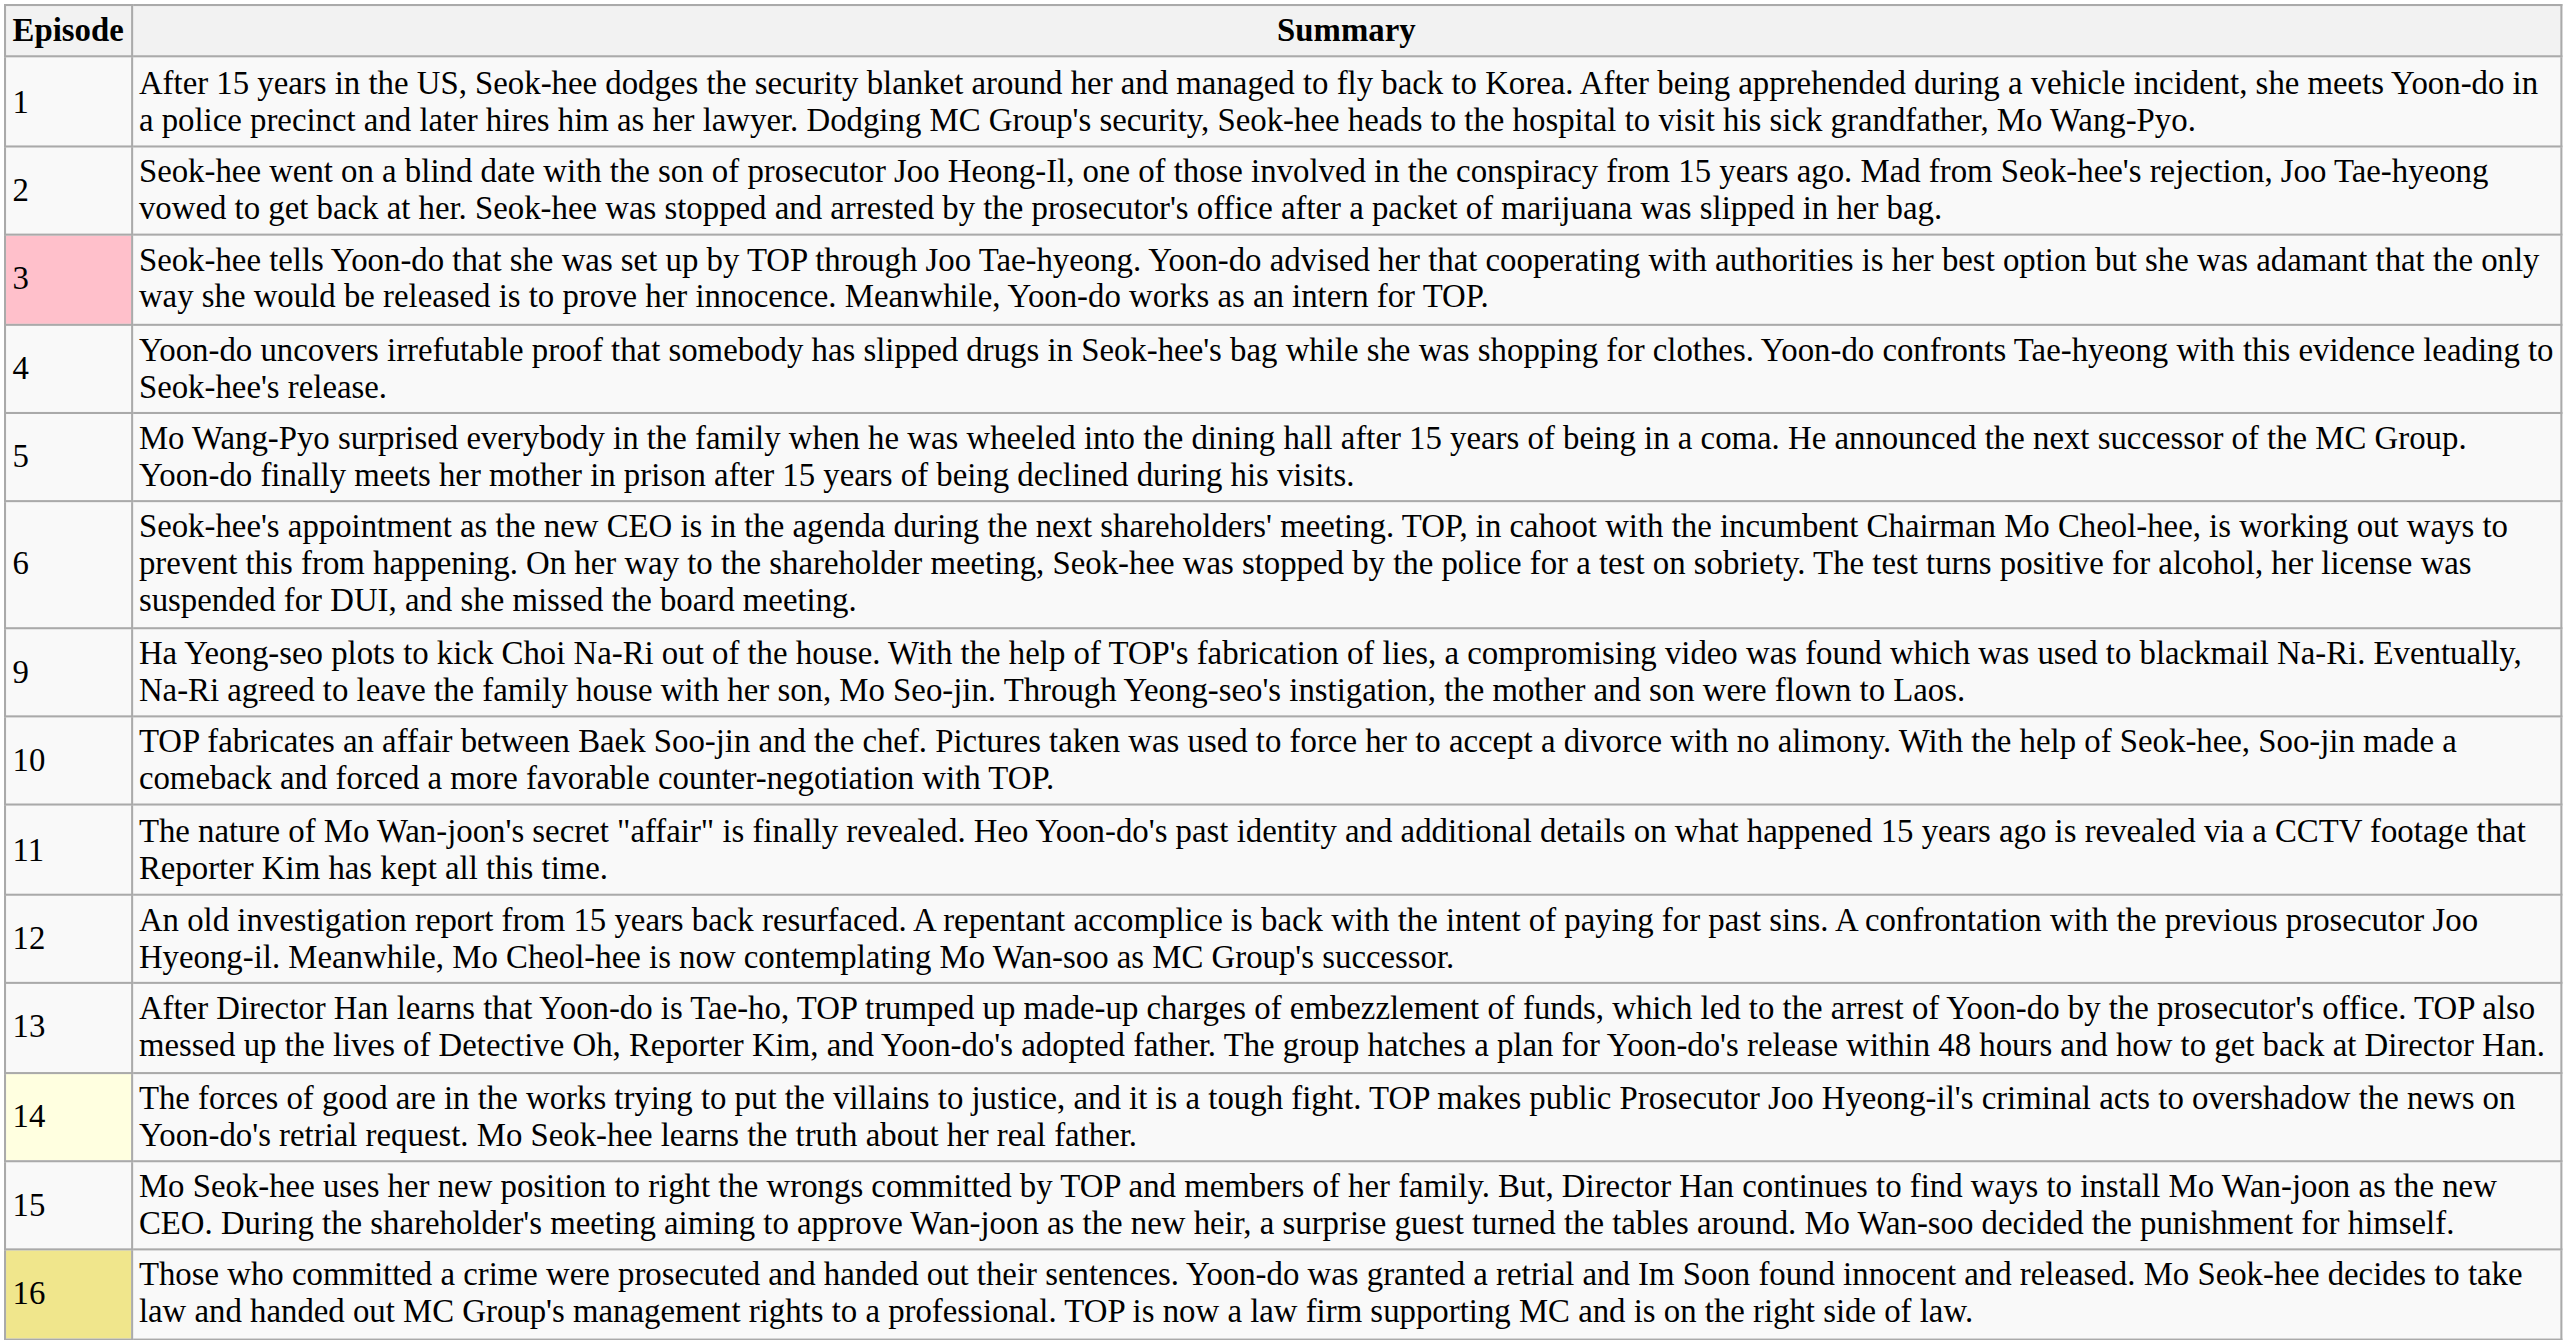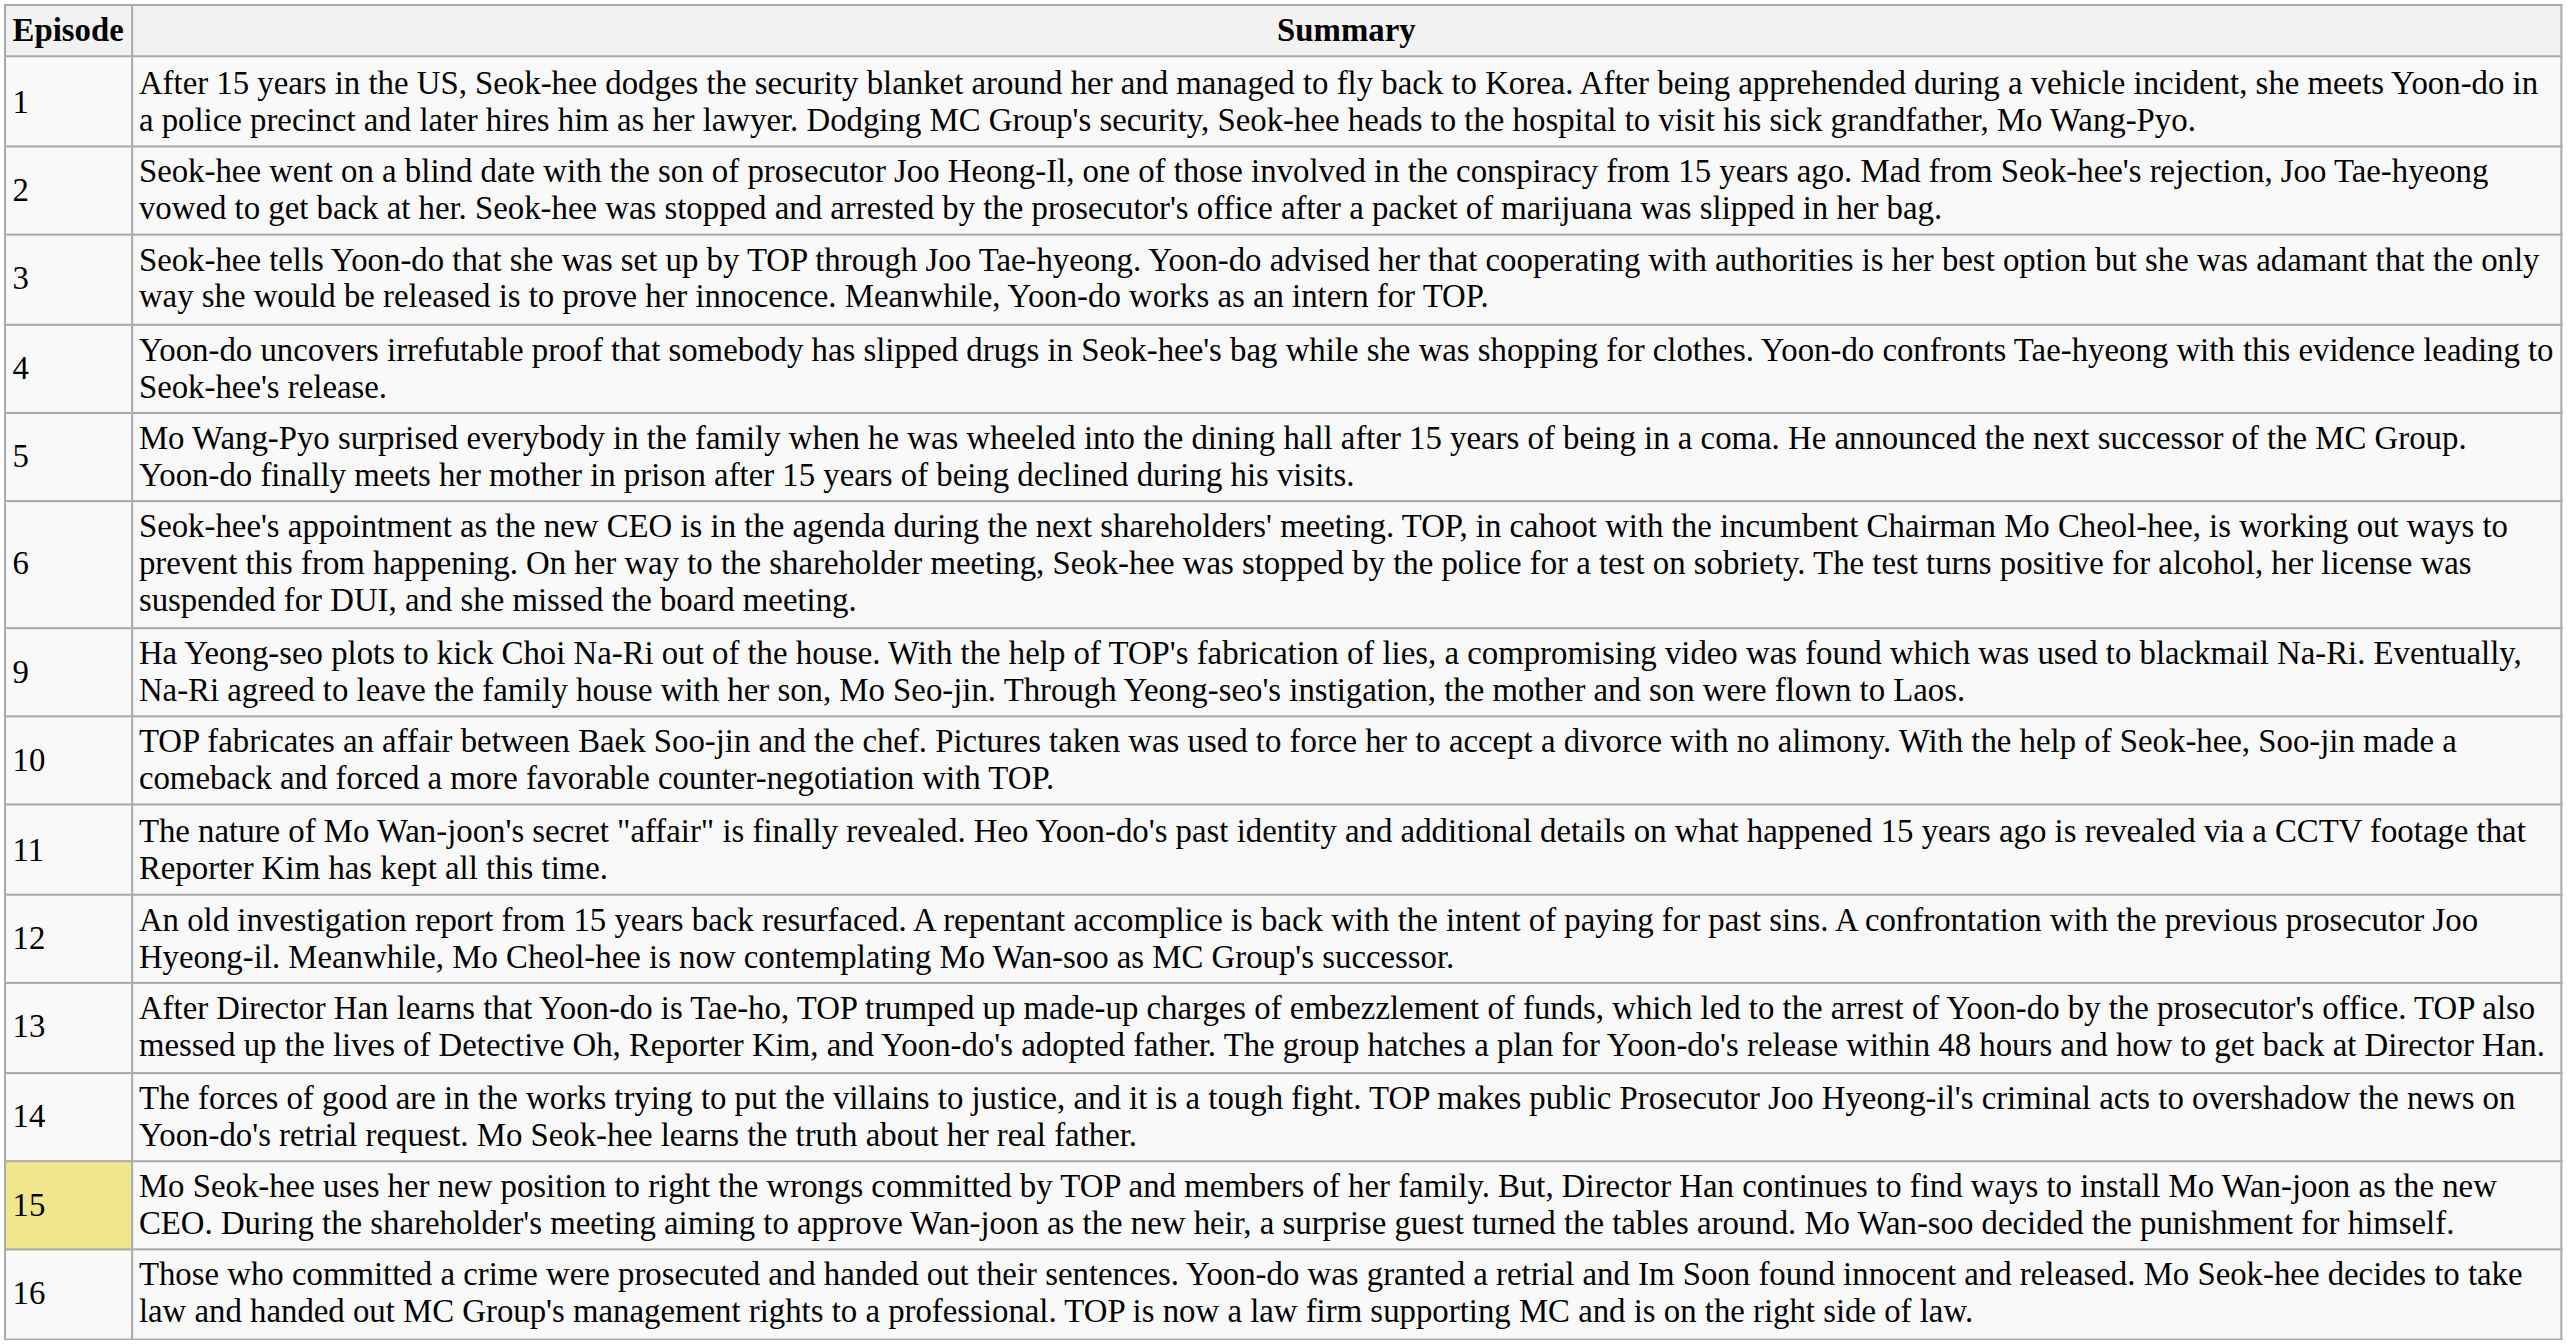row 4 | Episode: pink background -> no background
row 13 | Episode: lightyellow background -> no background
row 14 | Episode: no background -> khaki background
row 15 | Episode: khaki background -> no background
